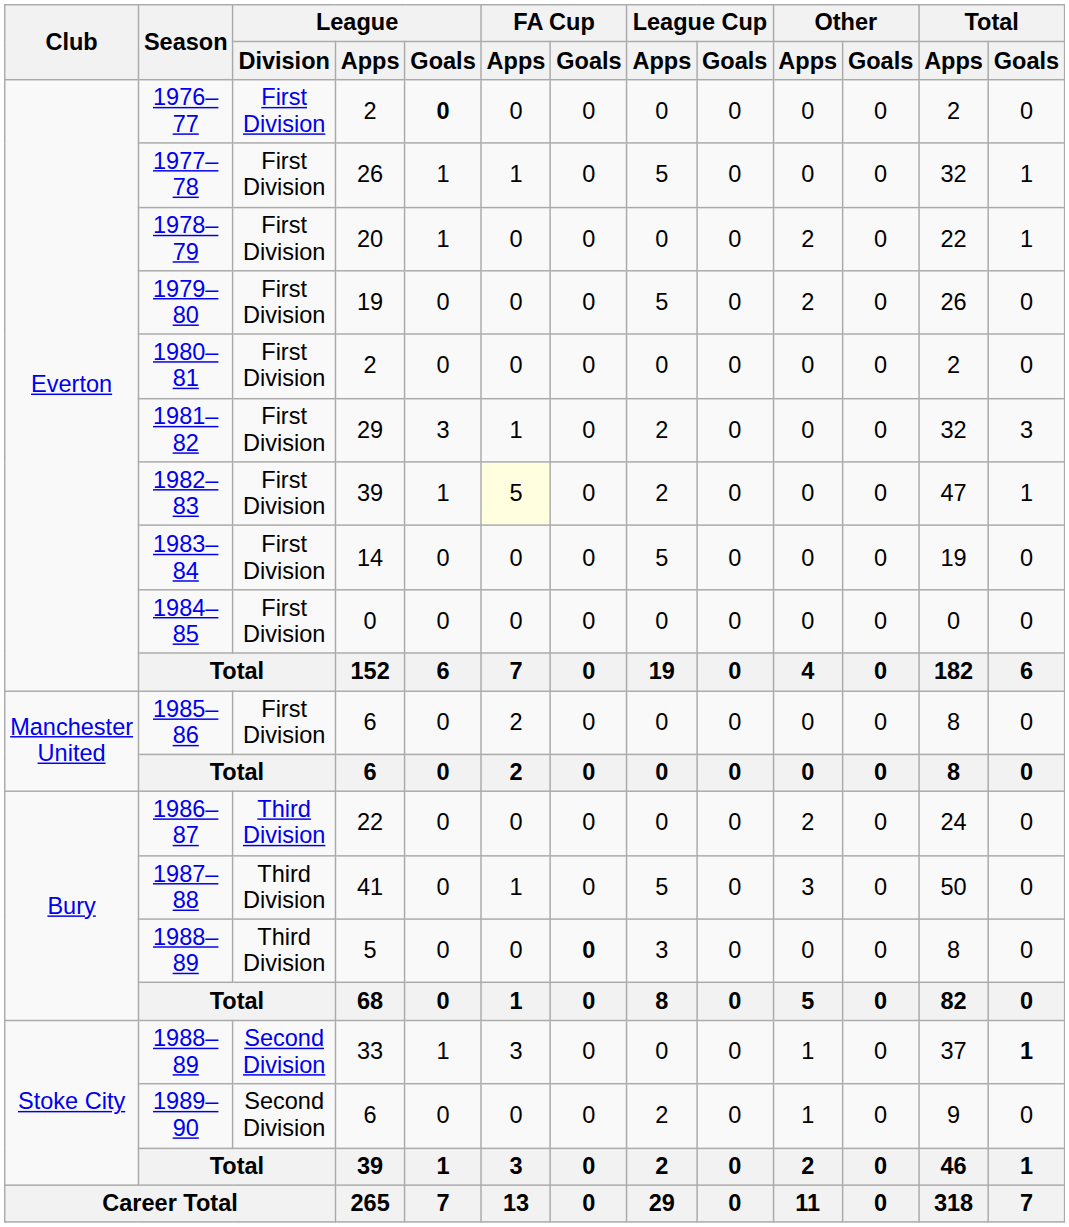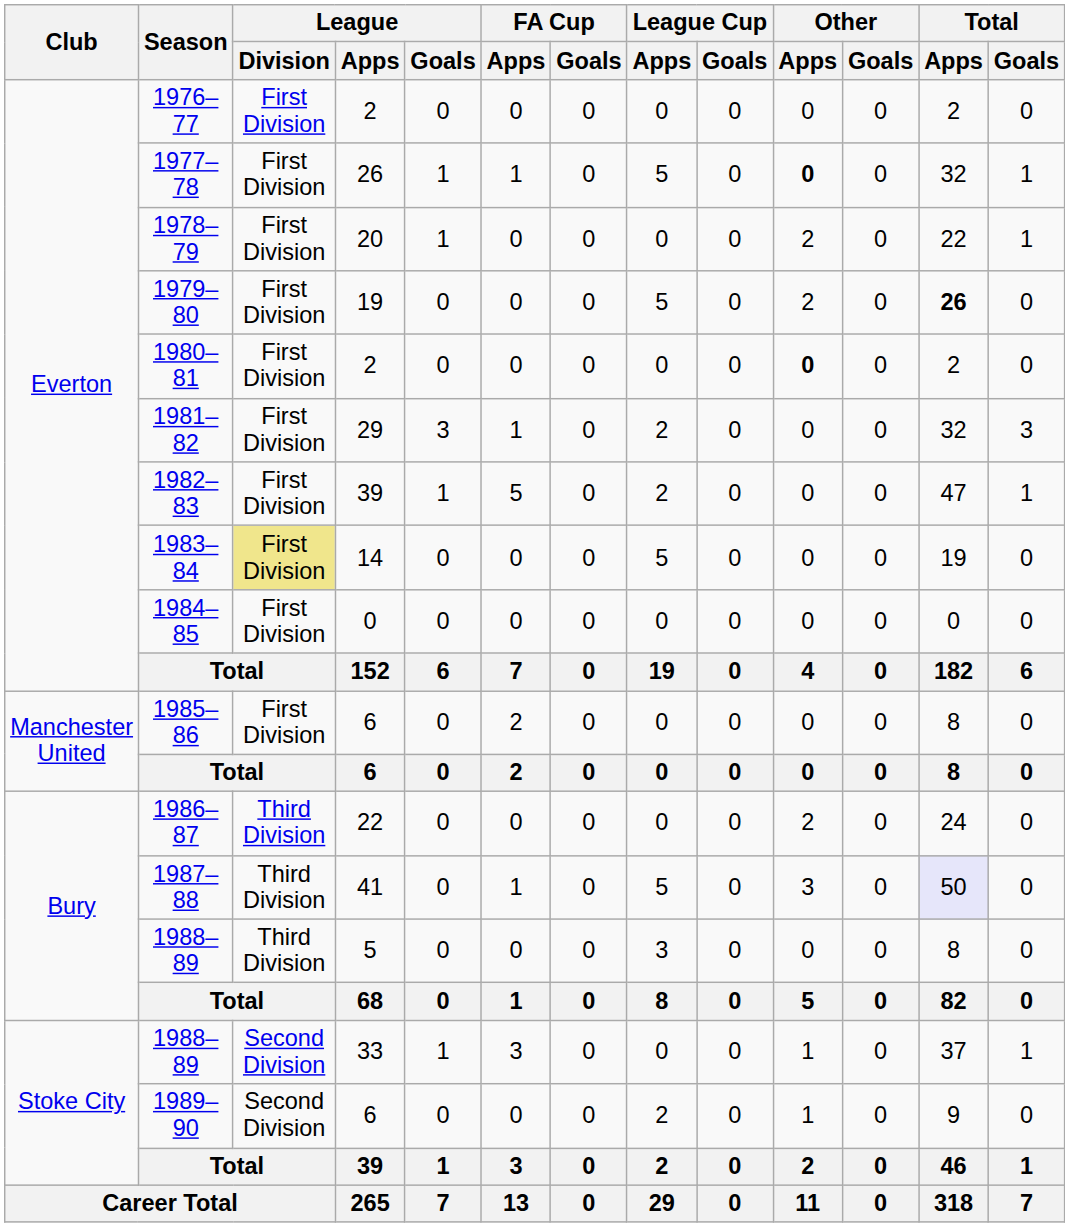1976–77 | League / Goals: bold -> normal
1977–78 | Other / Apps: normal -> bold
1979–80 | Total / Apps: normal -> bold
1980–81 | Other / Apps: normal -> bold
1982–83 | FA Cup / Apps: lightyellow background -> no background
1983–84 | League / Division: no background -> khaki background
1987–88 | Total / Apps: no background -> lavender background
1988–89 / 5 | FA Cup / Goals: bold -> normal
1988–89 / 33 | Total / Goals: bold -> normal
